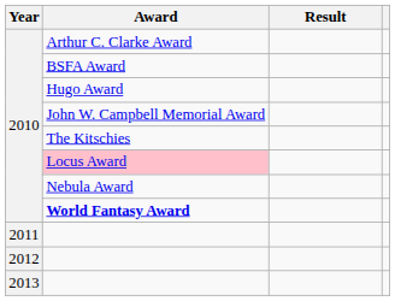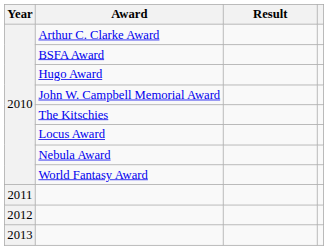Locus Award | Award: pink background -> no background
World Fantasy Award | Award: bold -> normal
